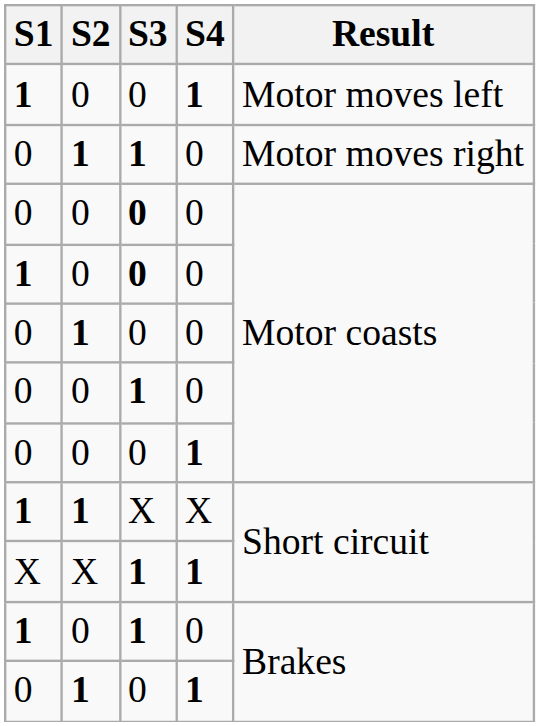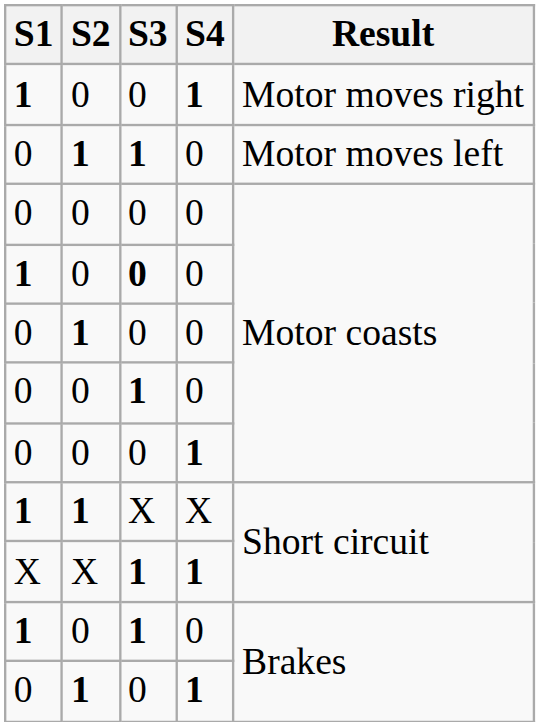row 2 | Result: Motor moves left -> Motor moves right
row 3 | Result: Motor moves right -> Motor moves left
row 4 | S3: bold -> normal
